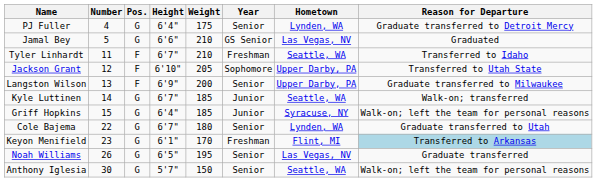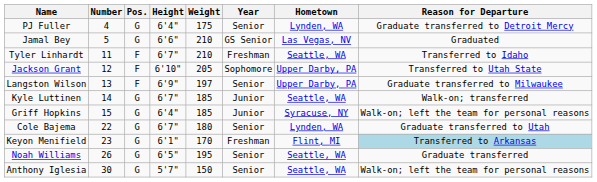Langston Wilson | Weight: 200 -> 197
Noah Williams | Hometown: Las Vegas, NV -> Seattle, WA
